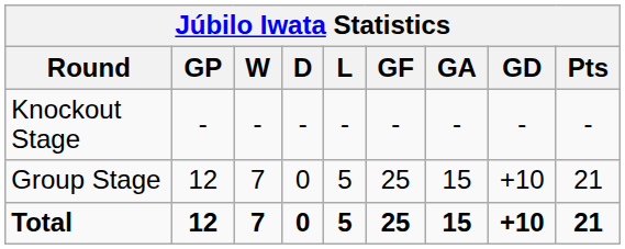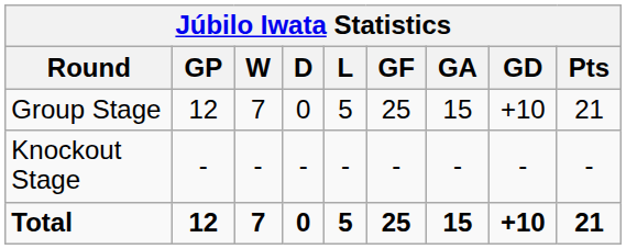rows swapped: Group Stage <-> Knockout Stage
